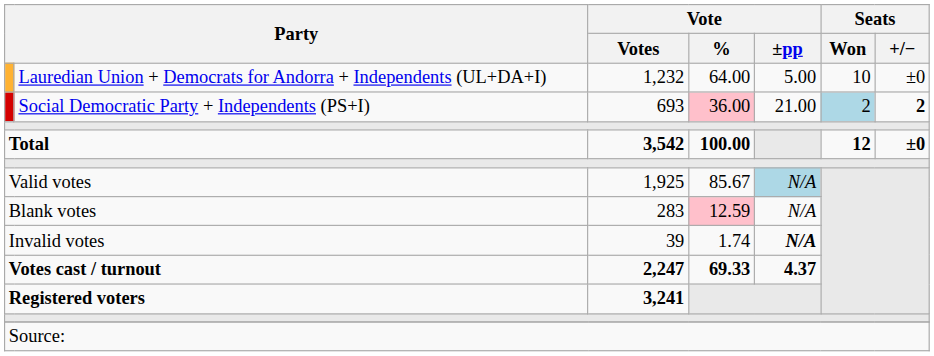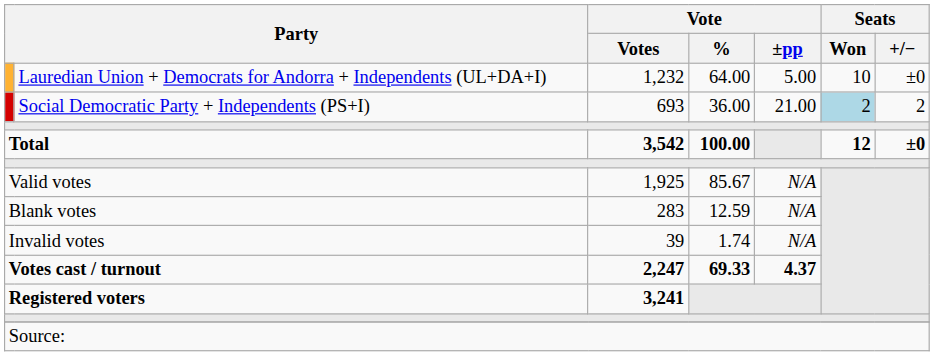Social Democratic Party + Independents (PS+I) | Vote / %: pink background -> no background
Social Democratic Party + Independents (PS+I) | Seats / +/−: bold -> normal
Valid votes | Vote / ±pp: lightblue background -> no background
Blank votes | Vote / %: pink background -> no background
Invalid votes | Vote / ±pp: bold -> normal
